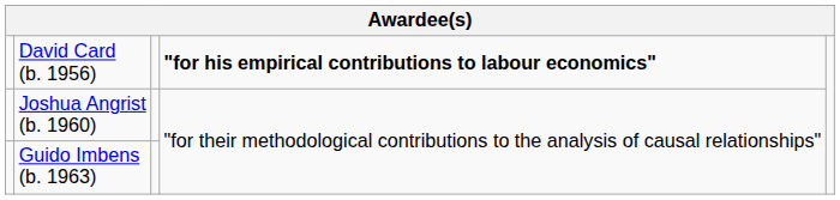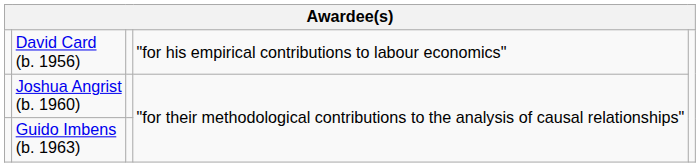David Card (b. 1956) | column 4: bold -> normal
